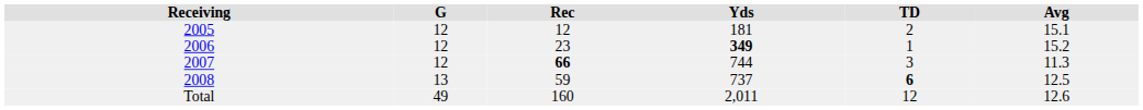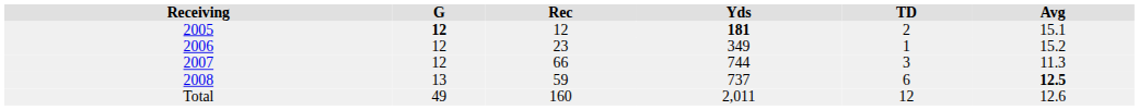2005 | G: normal -> bold
2005 | Yds: normal -> bold
2006 | Yds: bold -> normal
2007 | Rec: bold -> normal
2008 | TD: bold -> normal
2008 | Avg: normal -> bold
